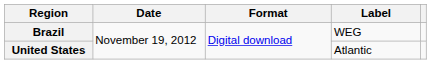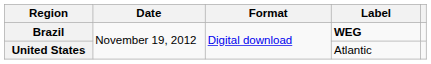Brazil | Label: normal -> bold
